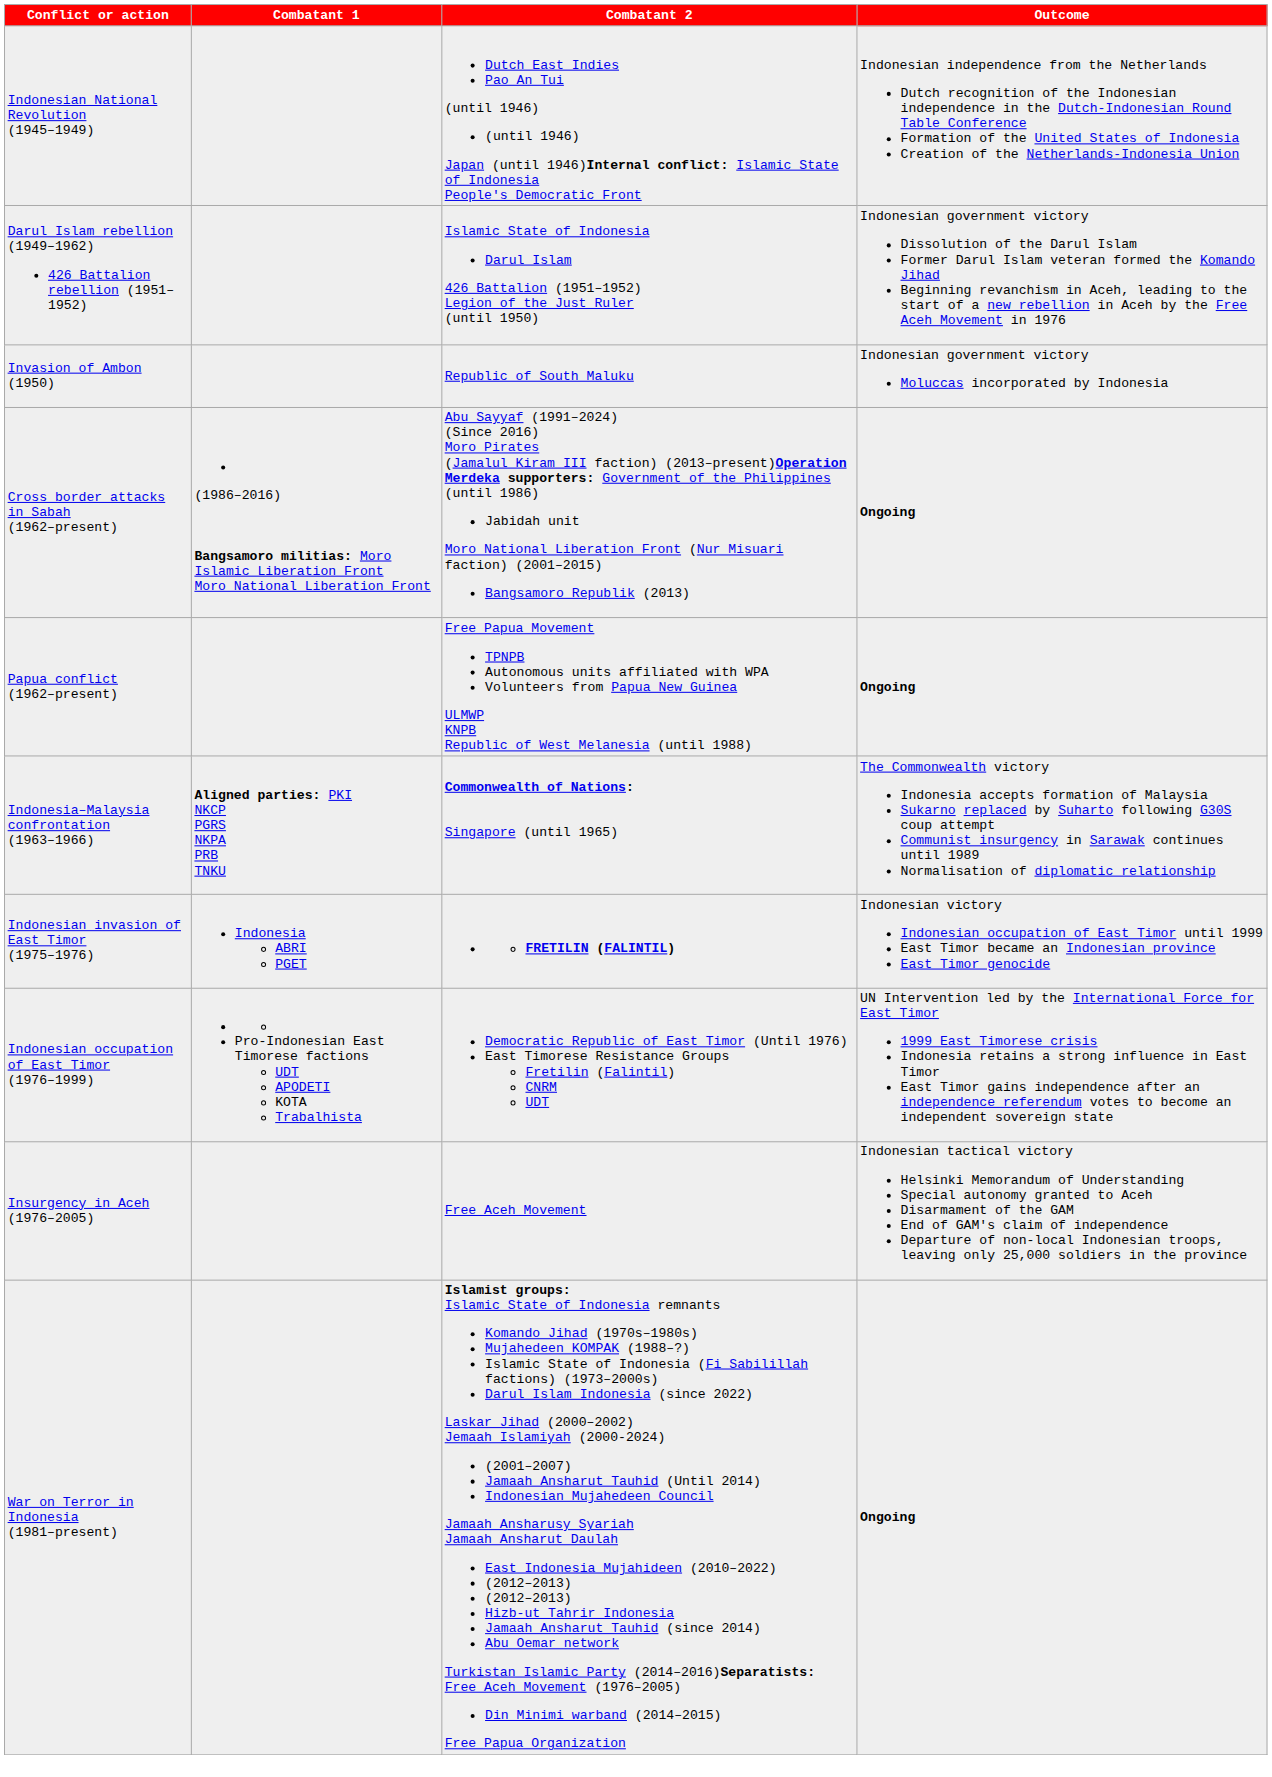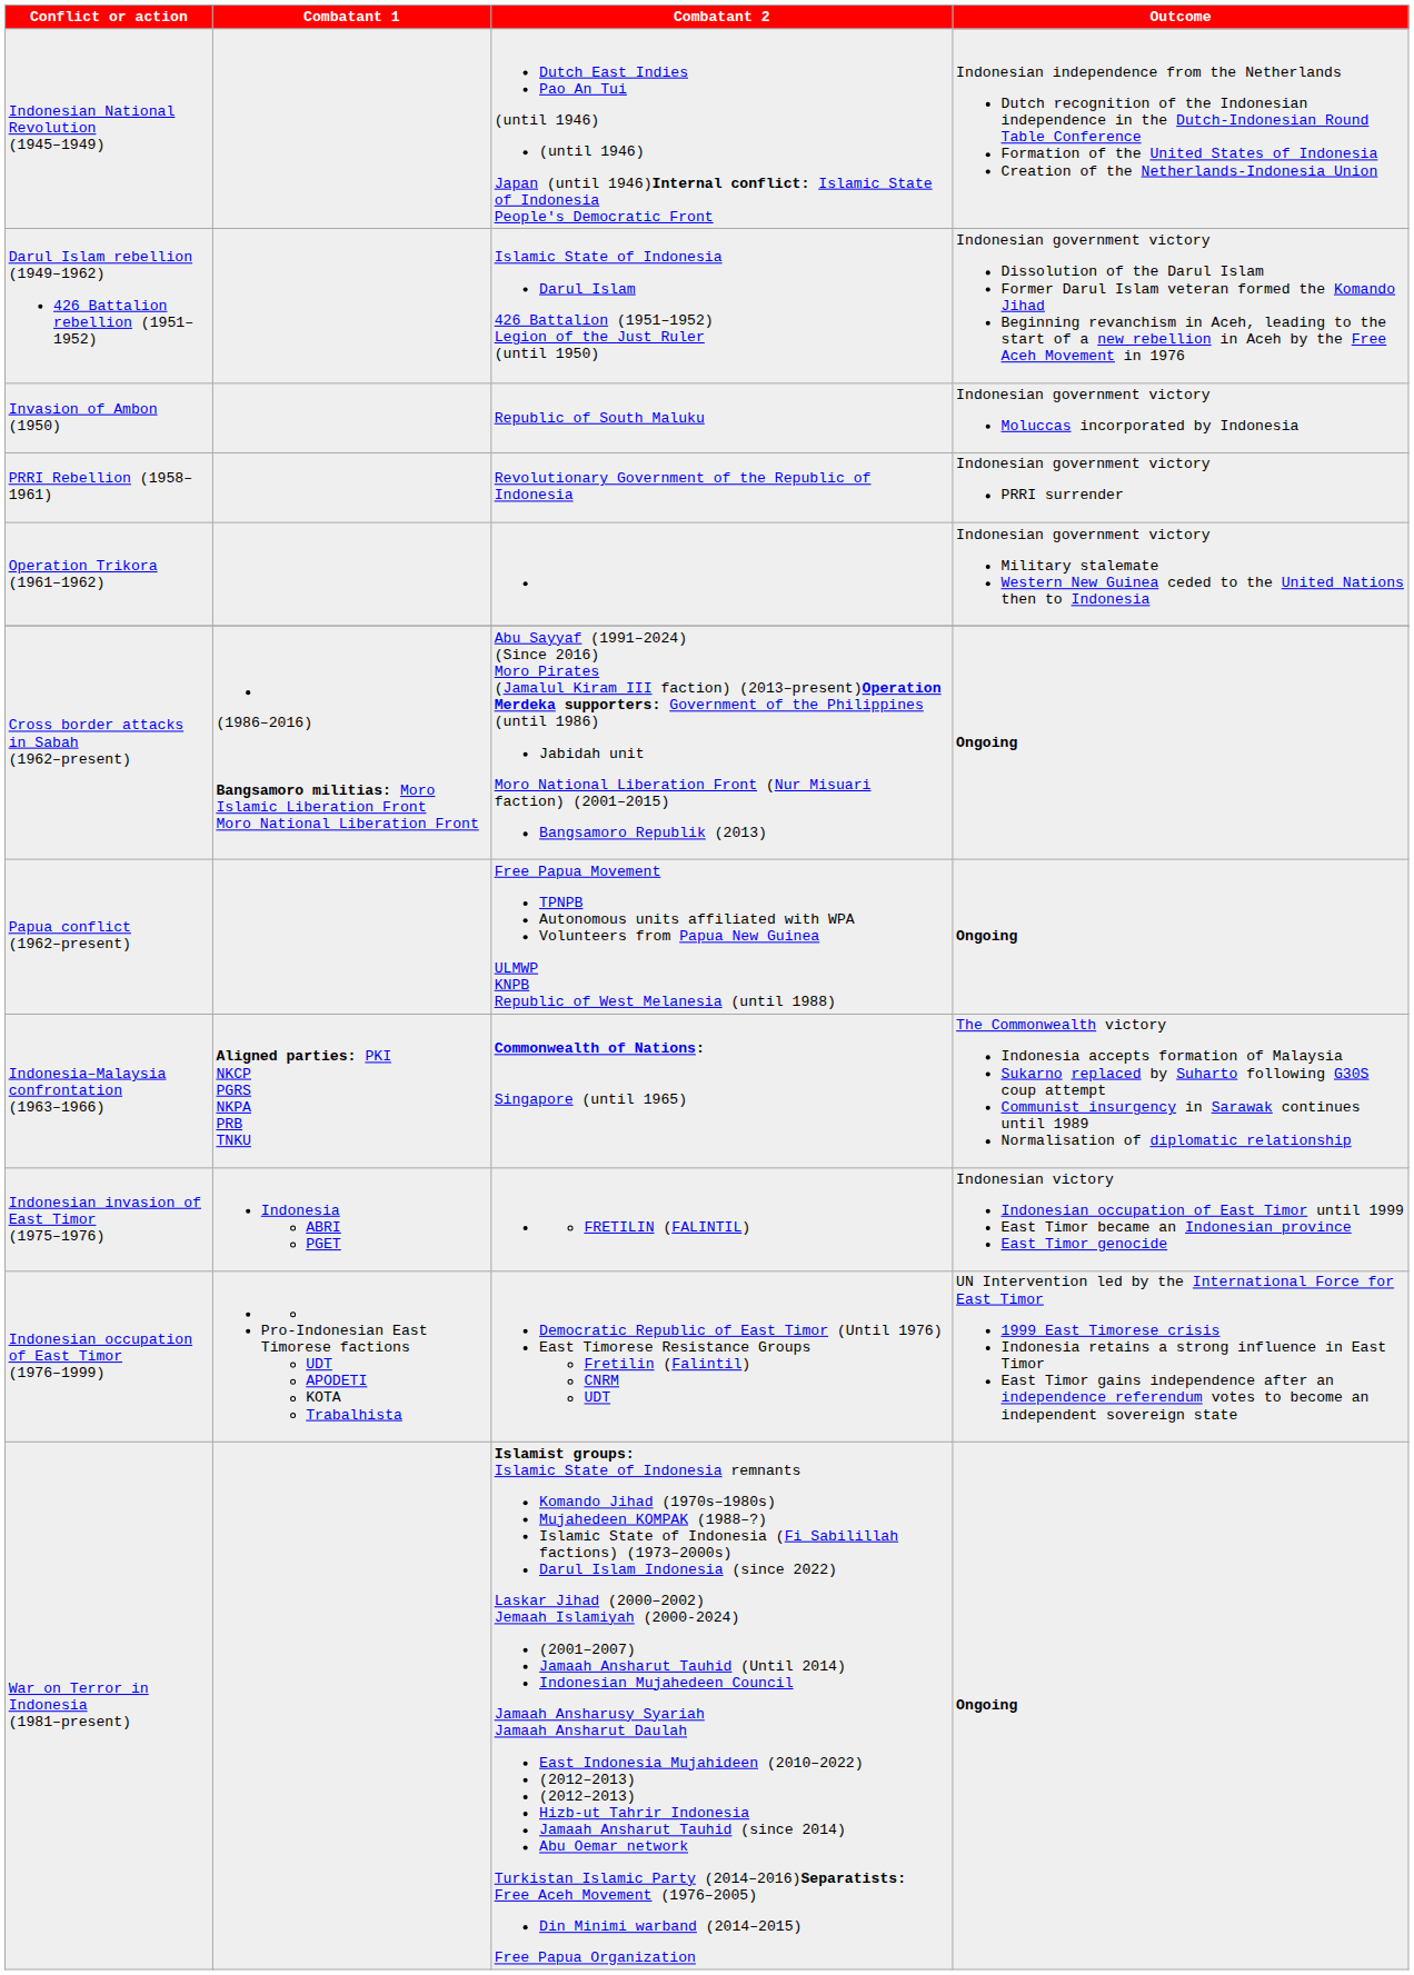+ row: PRRI Rebellion (1958–1961) | Revolutionary Government of the Republic of Indonesia | Indonesian government victory PRRI surrender
+ row: Operation Trikora (1961–1962) | Indonesian government victory Military stalemate Western New Guinea ceded to the United Nations then to Indonesia
Indonesian invasion of East Timor (1975–1976) | Combatant 2: bold -> normal
- row: Insurgency in Aceh (1976–2005) | Free Aceh Movement | Indonesian tactical victory Helsinki Memorandum of Understanding Special autonomy granted to Aceh Disarmament of the GAM End of GAM's claim of independence Departure of non-local Indonesian troops, leaving only 25,000 soldiers in the province
